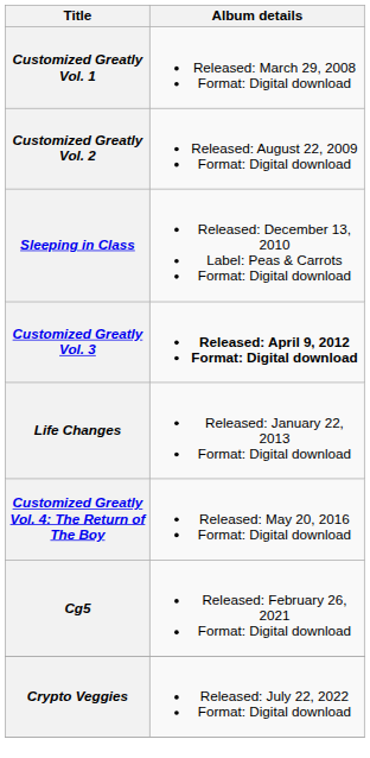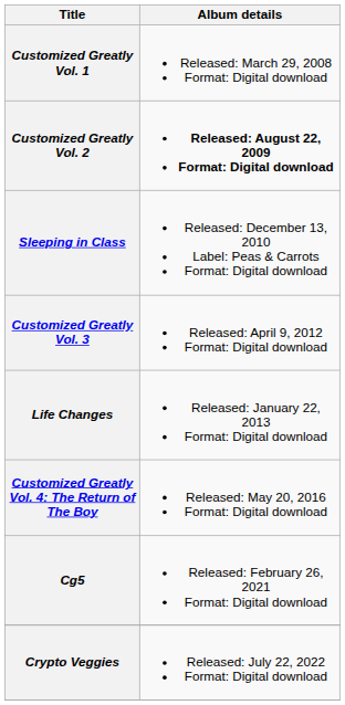Customized Greatly Vol. 2 | Album details: normal -> bold
Customized Greatly Vol. 3 | Album details: bold -> normal
